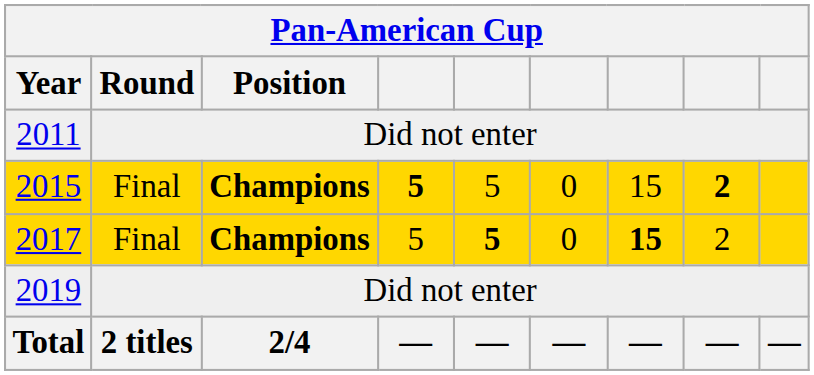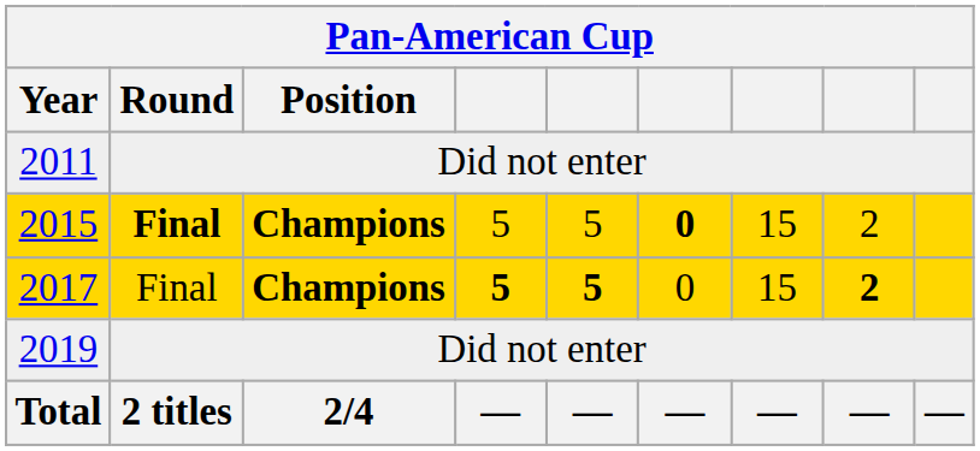2015 | Pan-American Cup / Round: normal -> bold
2015 | column 4: bold -> normal
2015 | column 6: normal -> bold
2015 | column 8: bold -> normal
2017 | column 4: normal -> bold
2017 | column 7: bold -> normal
2017 | column 8: normal -> bold
